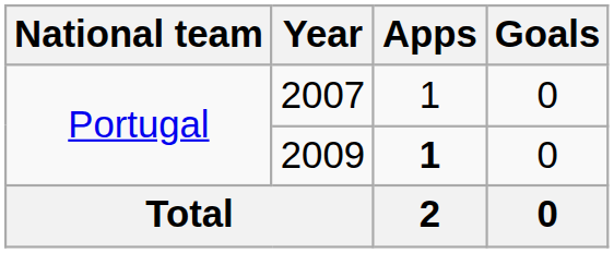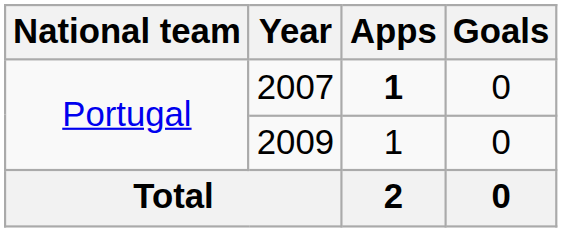2007 | Apps: normal -> bold
2009 | Apps: bold -> normal
